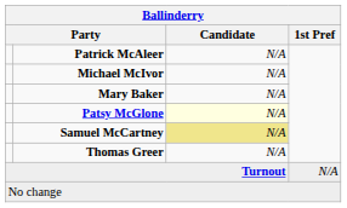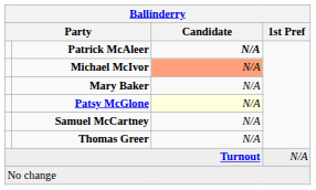Patrick McAleer | Candidate: normal -> bold
Michael McIvor | Candidate: no background -> lightsalmon background
Samuel McCartney | Candidate: khaki background -> no background
